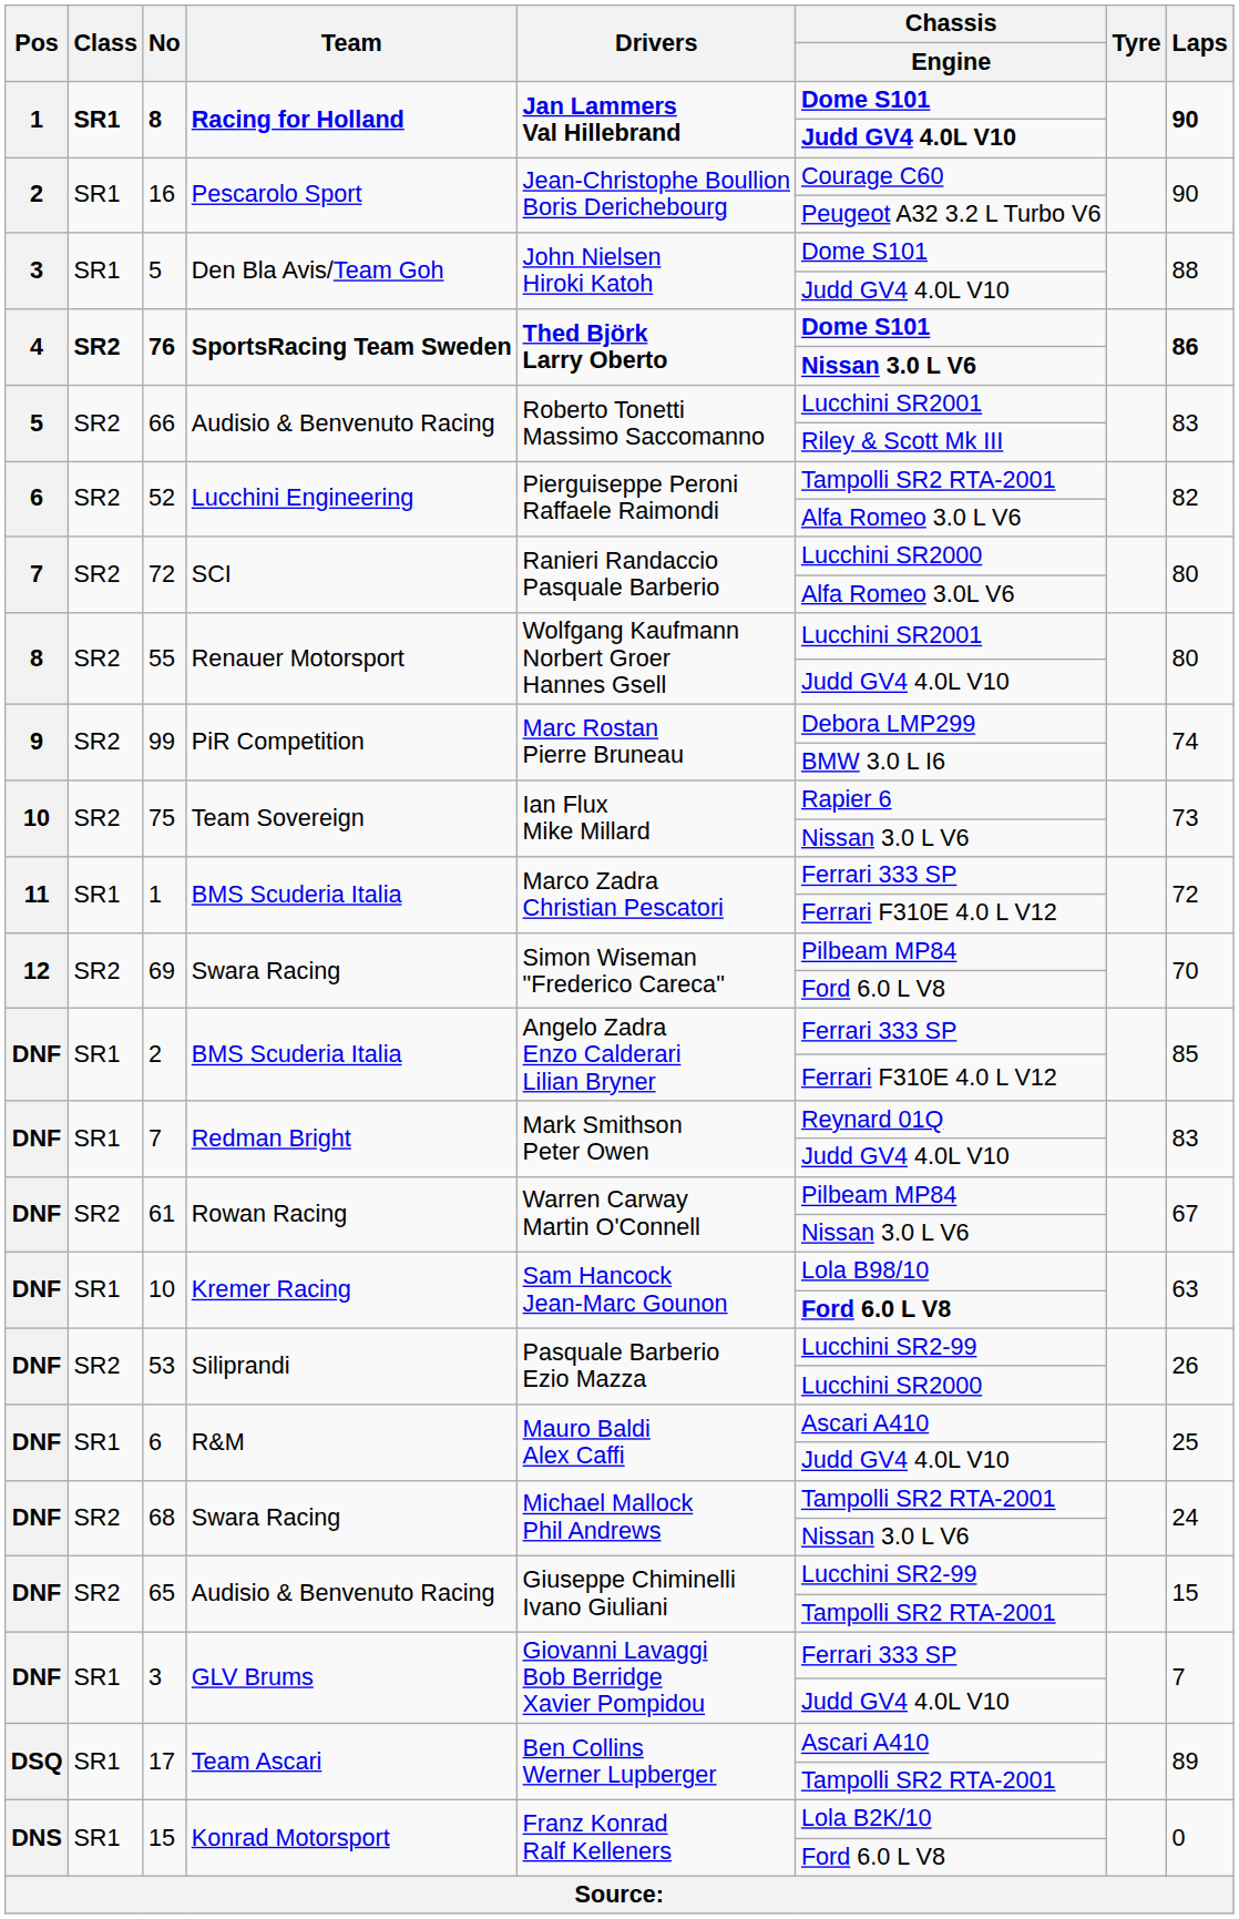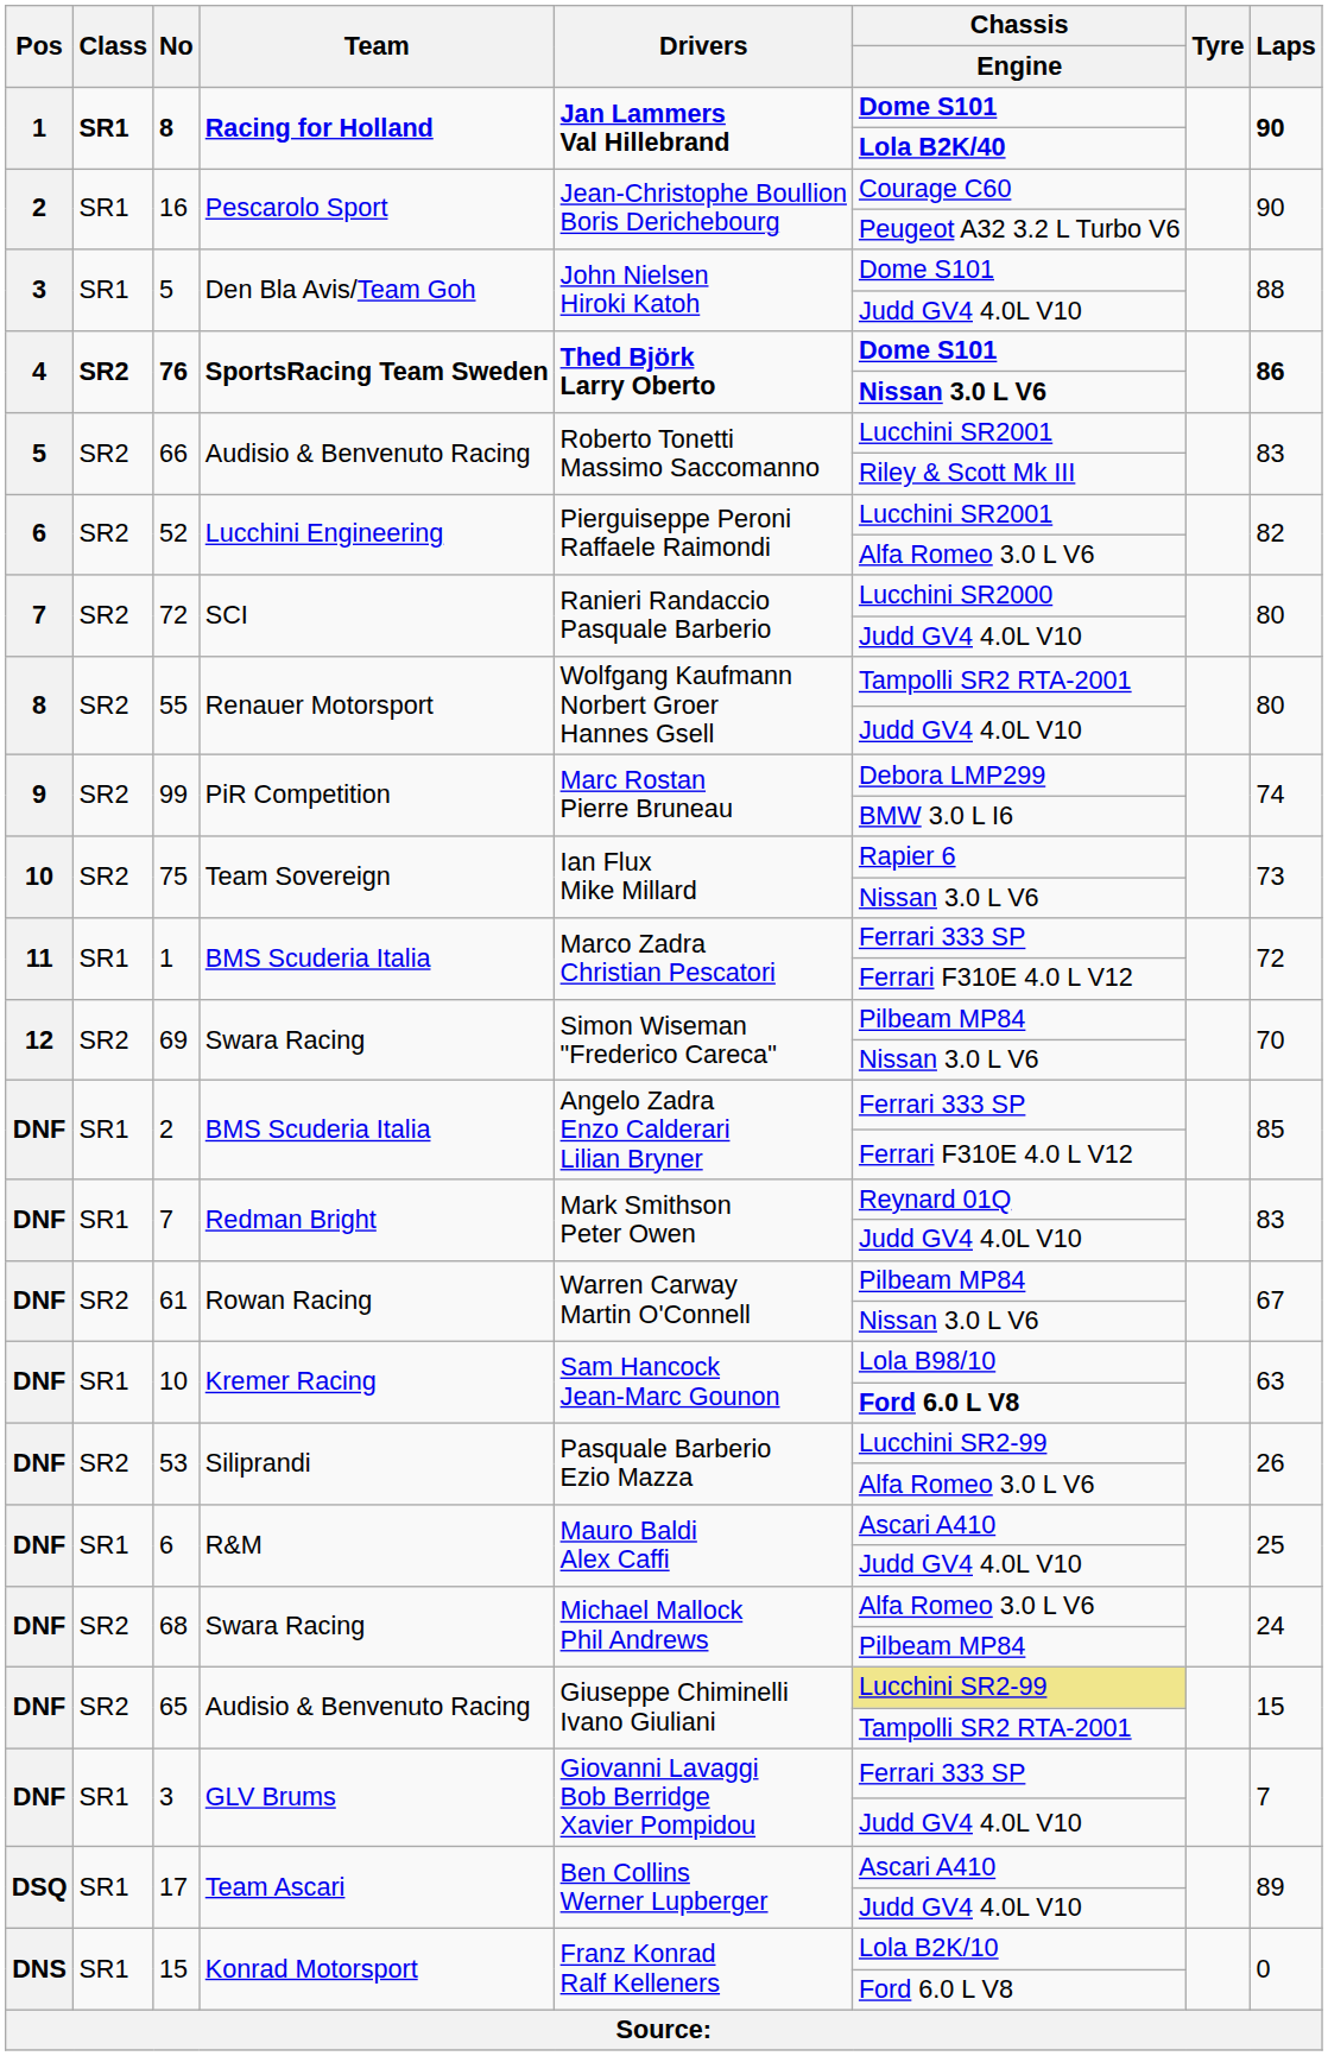row 4 | Chassis / Engine: Judd GV4 4.0L V10 -> Lola B2K/40
row 13 | Chassis / Engine: Tampolli SR2 RTA-2001 -> Lucchini SR2001
row 16 | Chassis / Engine: Alfa Romeo 3.0L V6 -> Judd GV4 4.0L V10
row 17 | Chassis / Engine: Lucchini SR2001 -> Tampolli SR2 RTA-2001
row 26 | Chassis / Engine: Ford 6.0 L V8 -> Nissan 3.0 L V6
row 36 | Chassis / Engine: Lucchini SR2000 -> Alfa Romeo 3.0 L V6
row 39 | Chassis / Engine: Tampolli SR2 RTA-2001 -> Alfa Romeo 3.0 L V6
row 40 | Chassis / Engine: Nissan 3.0 L V6 -> Pilbeam MP84
row 41 | Chassis / Engine: no background -> khaki background
row 46 | Chassis / Engine: Tampolli SR2 RTA-2001 -> Judd GV4 4.0L V10
